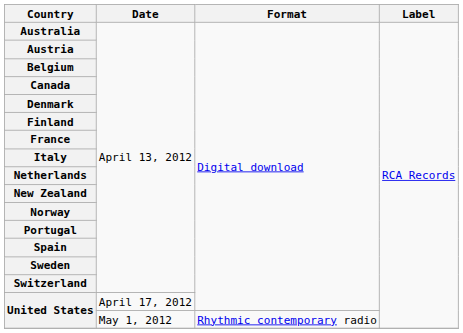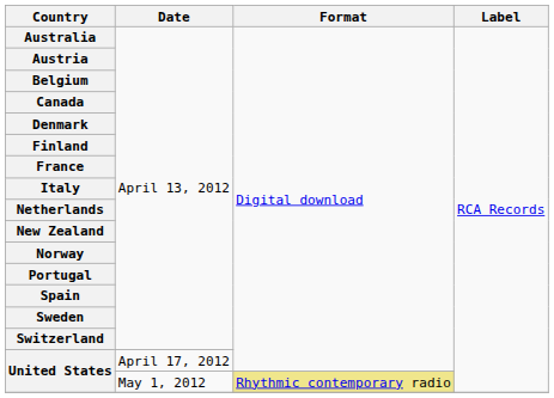May 1, 2012 | Format: no background -> khaki background
